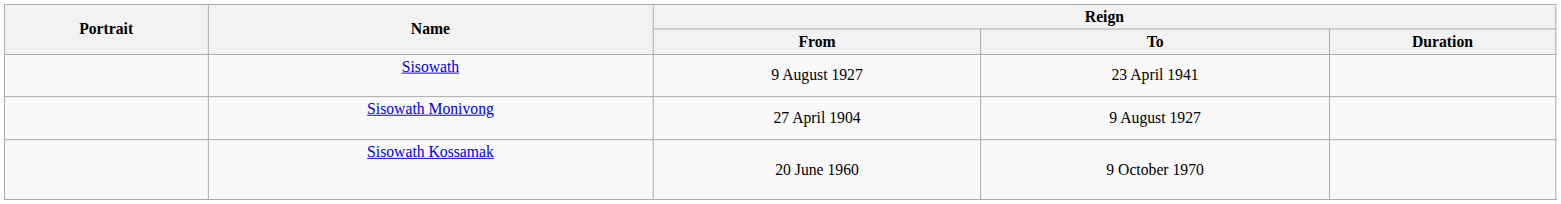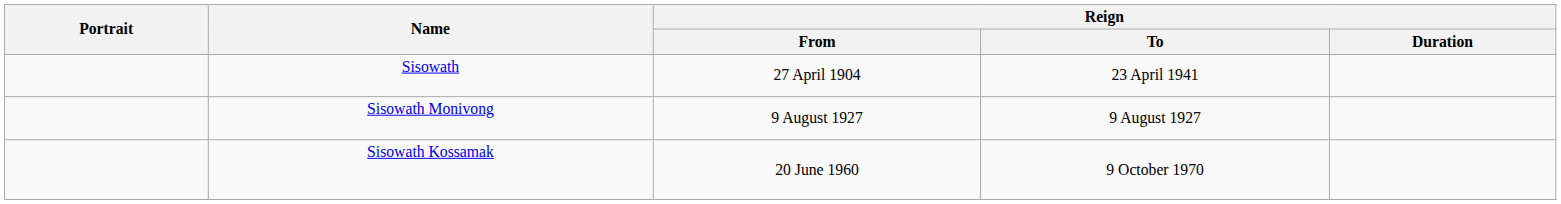Sisowath | Reign / From: 9 August 1927 -> 27 April 1904
Sisowath Monivong | Reign / From: 27 April 1904 -> 9 August 1927
